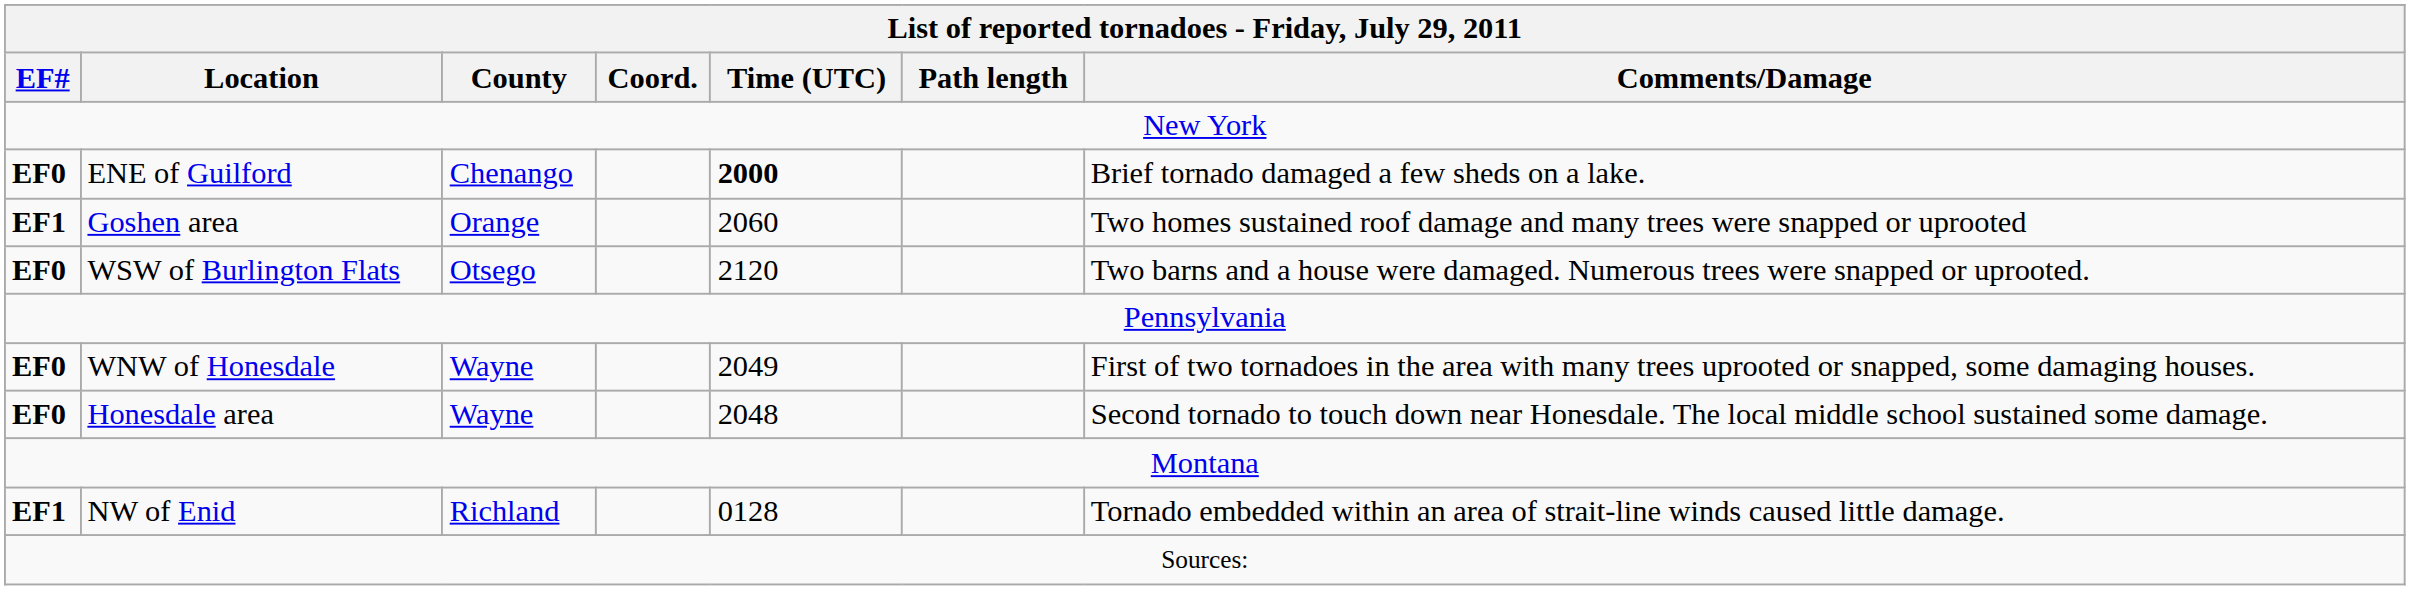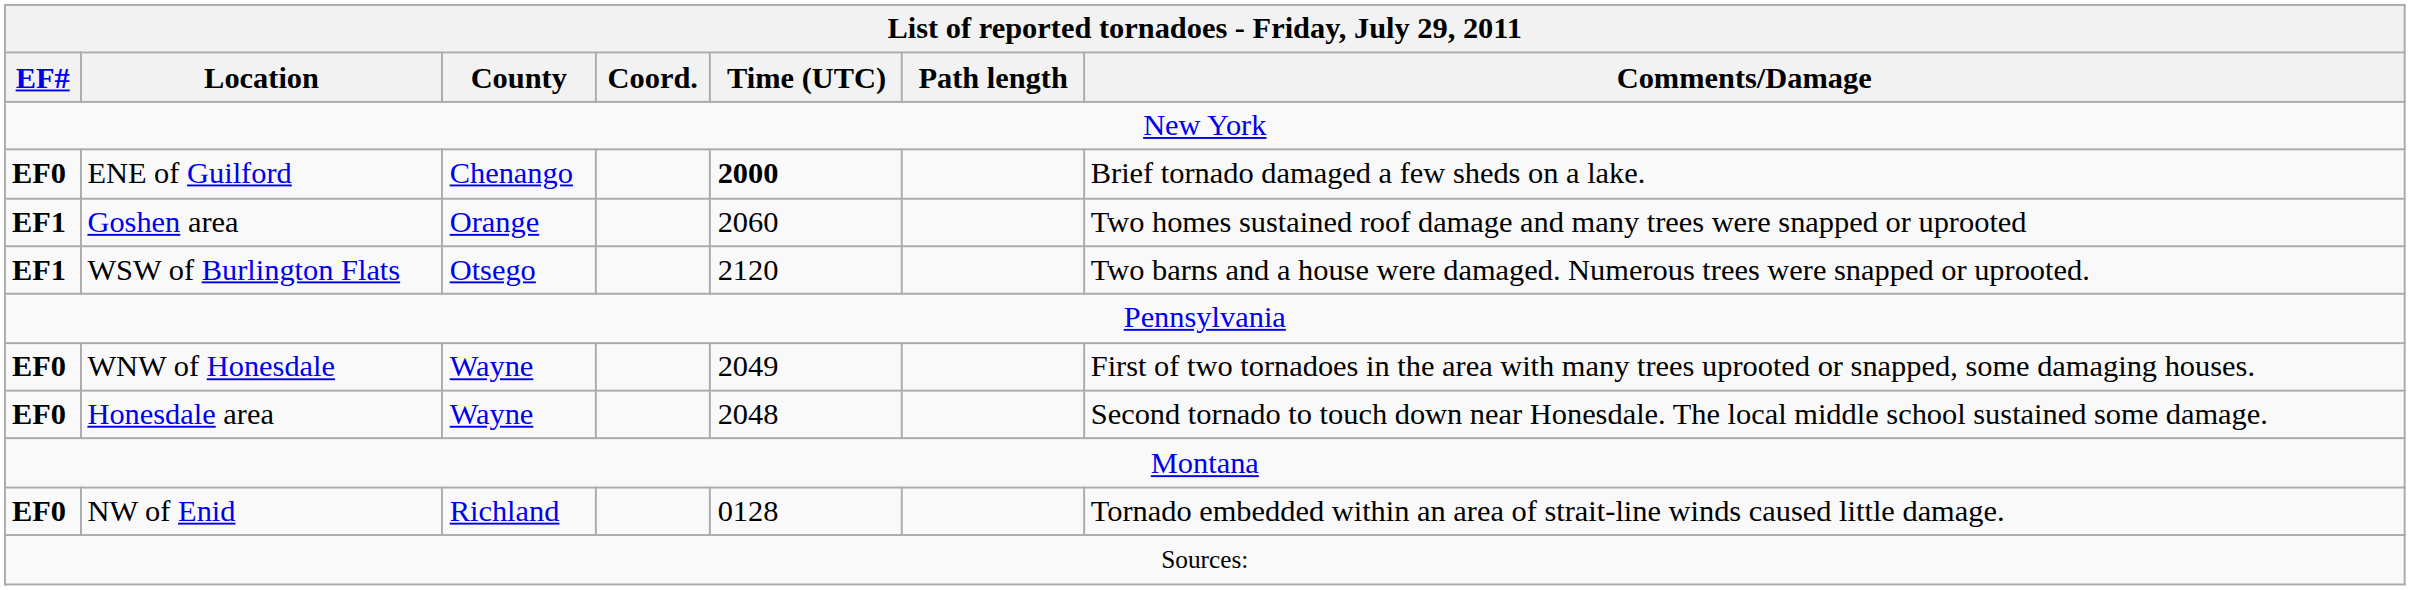WSW of Burlington Flats | EF#: EF0 -> EF1
NW of Enid | EF#: EF1 -> EF0
